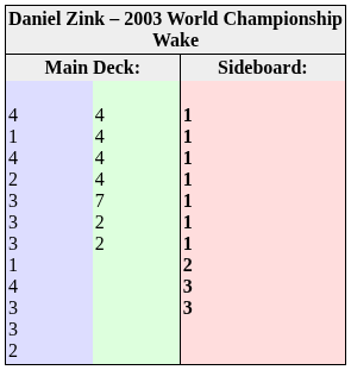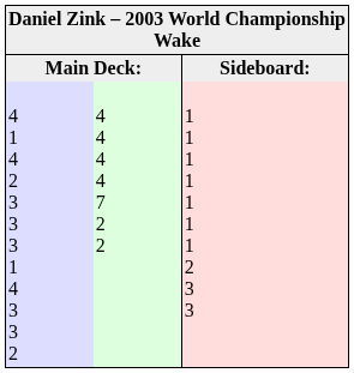4 1 4 2 3 3 3 1 4 3 3 2 | Sideboard:: bold -> normal
